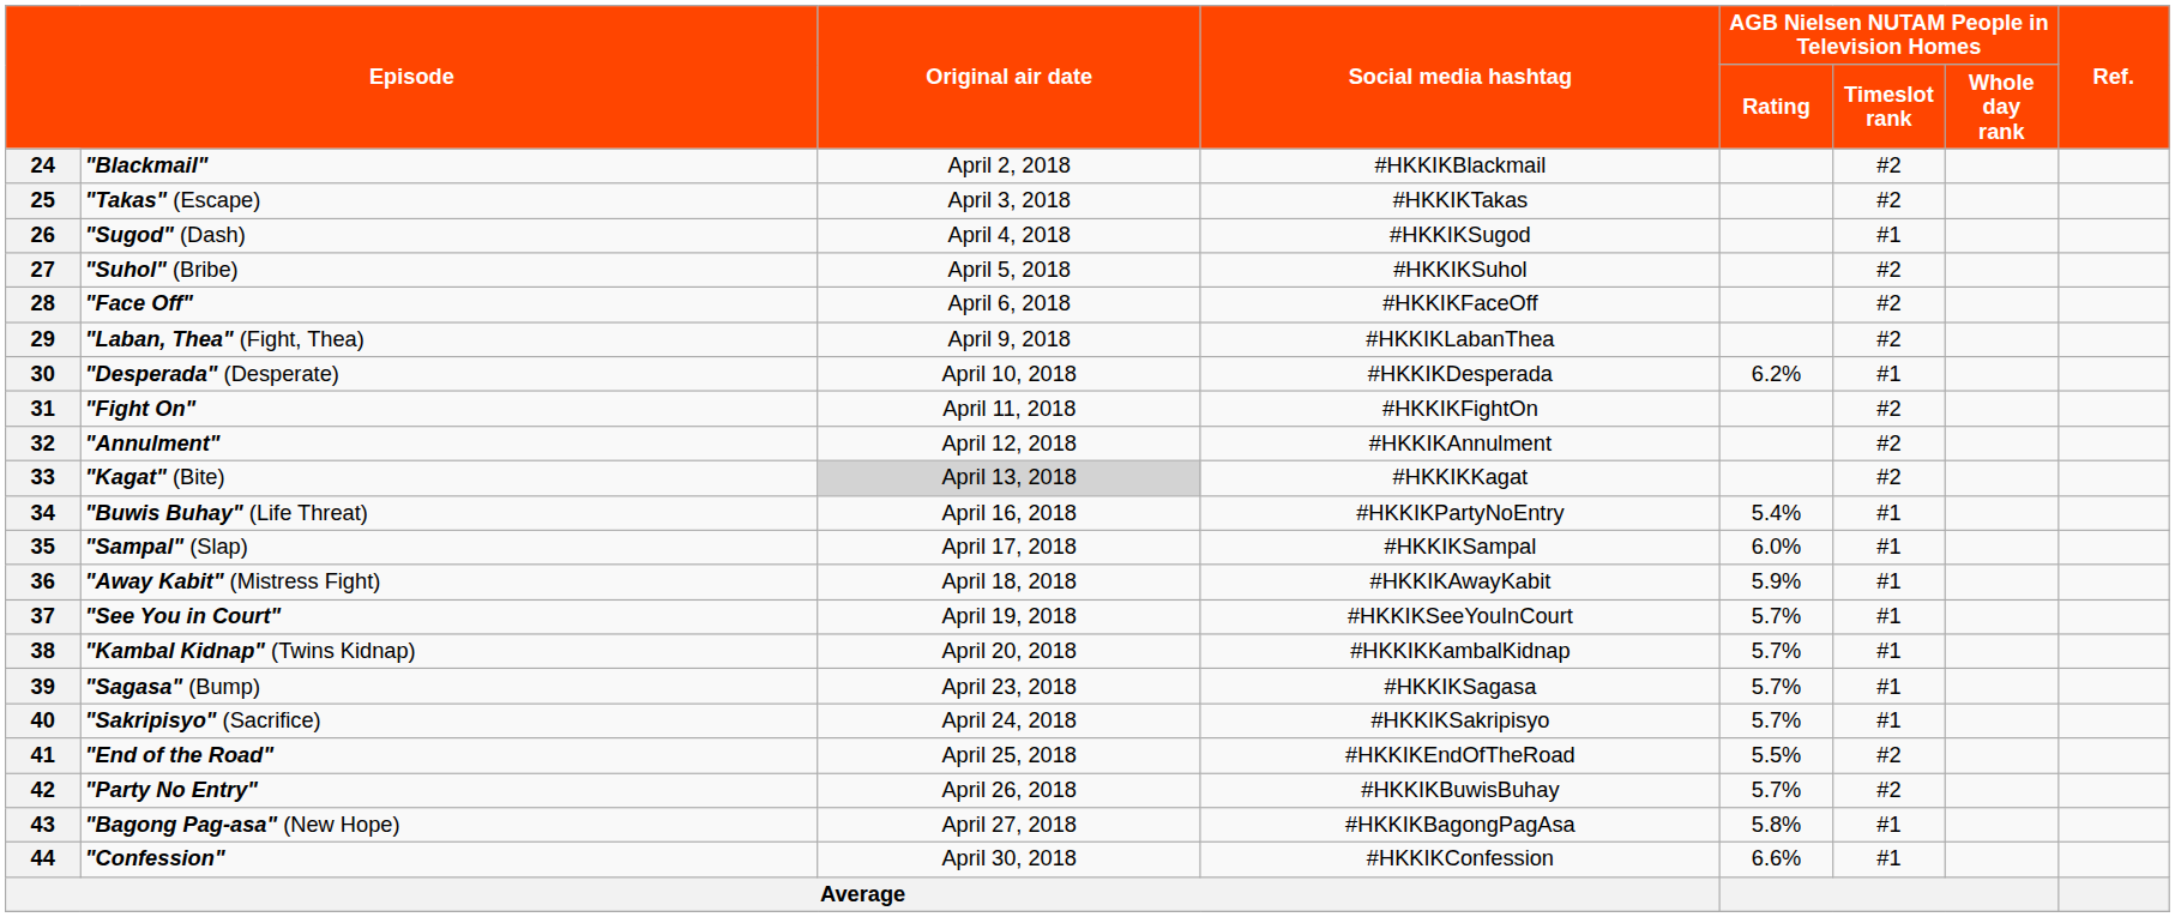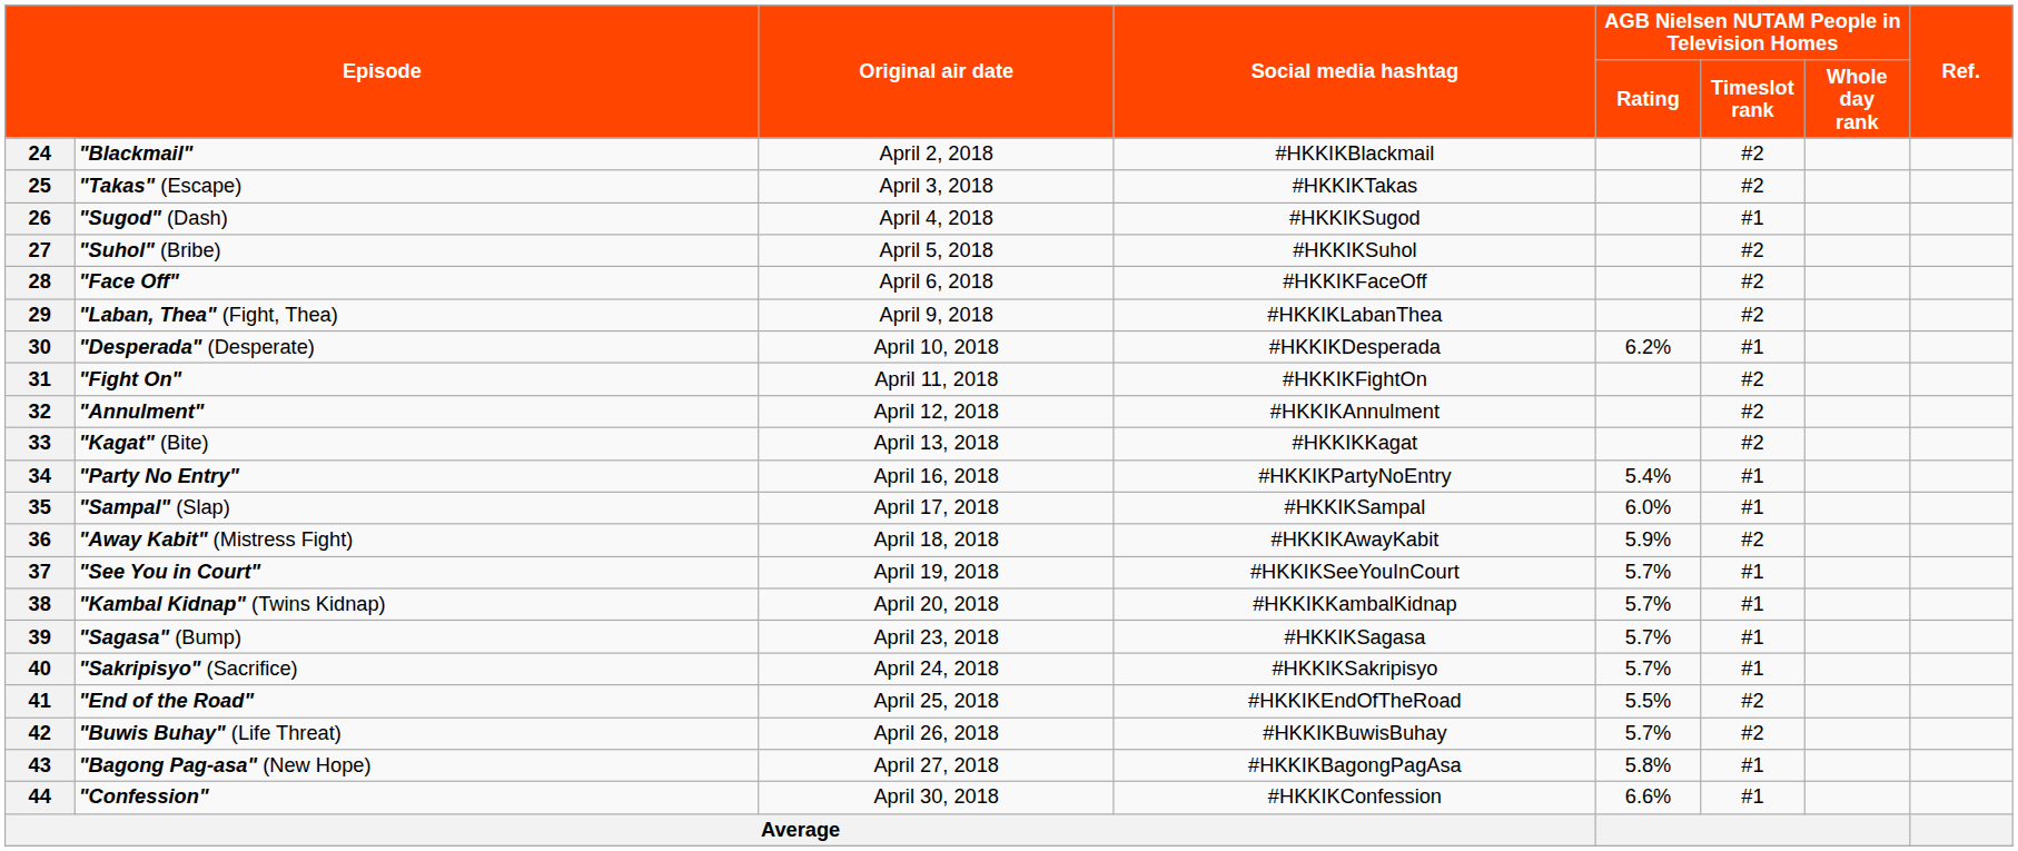33 | Original air date: lightgrey background -> no background
34 | column 2: "Buwis Buhay" (Life Threat) -> "Party No Entry"
36 | AGB Nielsen NUTAM People in Television Homes / Timeslot rank: #1 -> #2
42 | column 2: "Party No Entry" -> "Buwis Buhay" (Life Threat)
